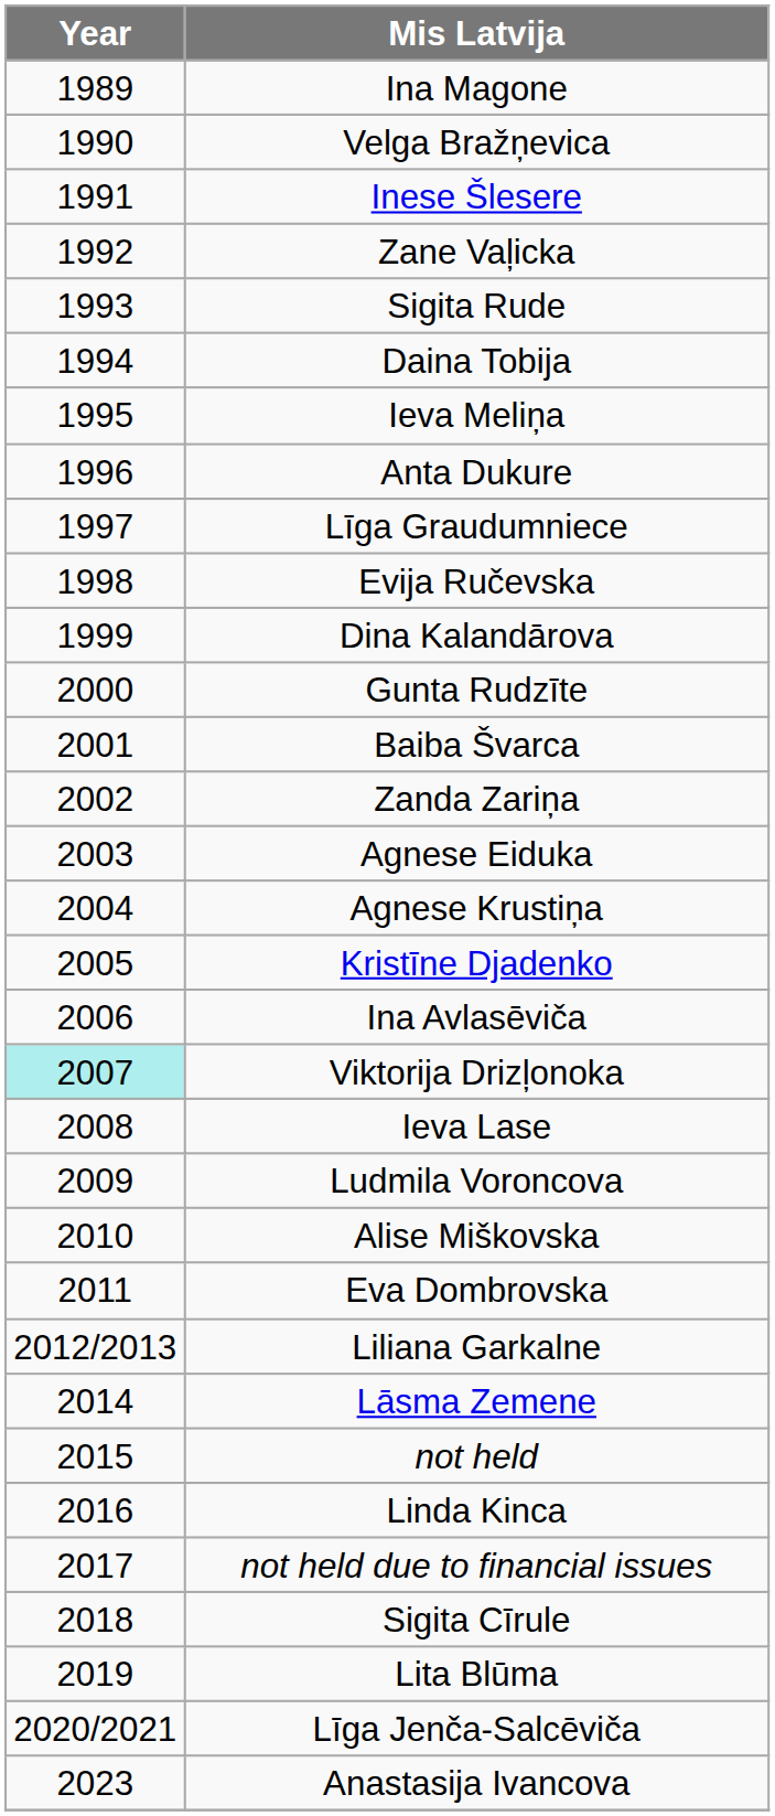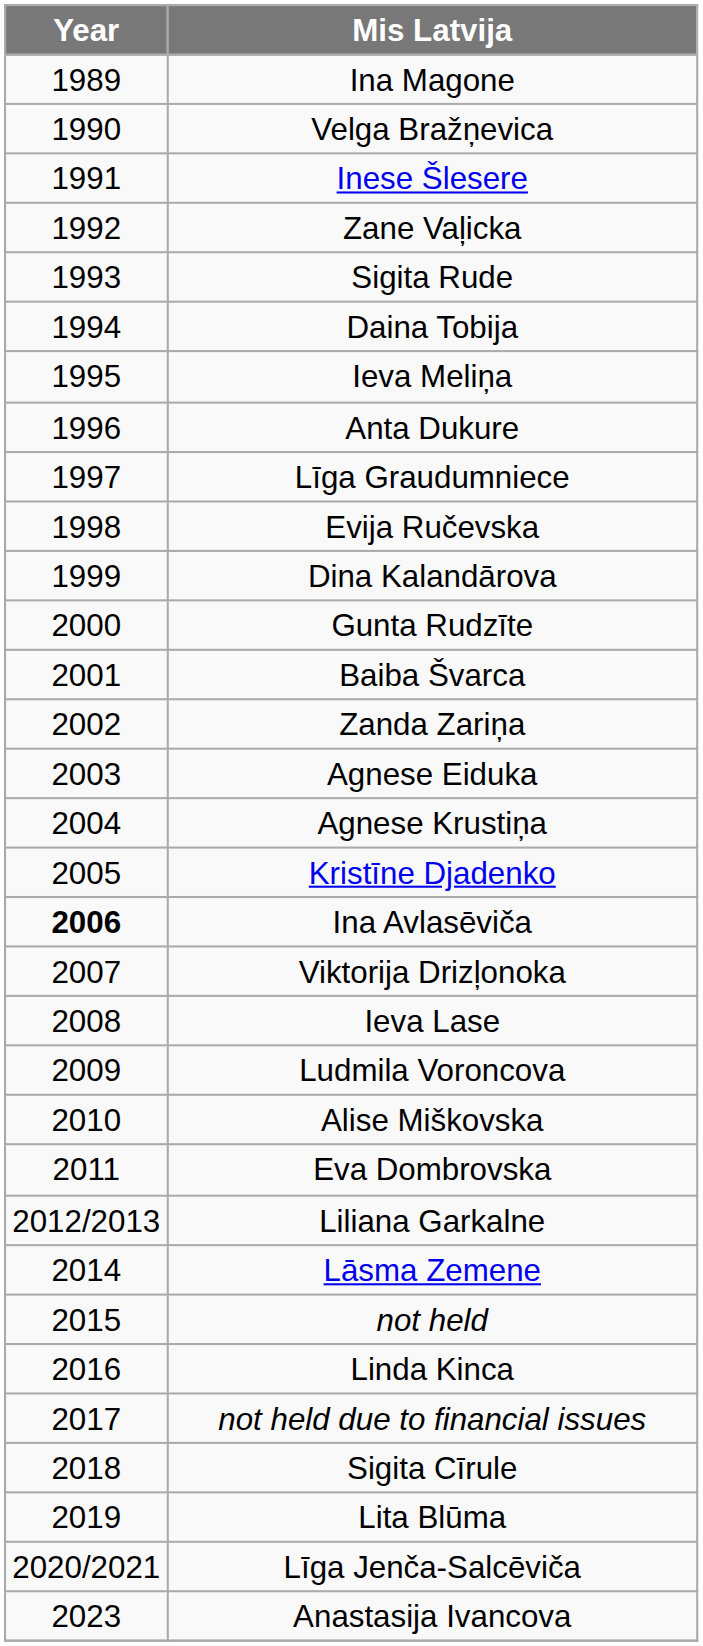Ina Avlasēviča | Year: normal -> bold
Viktorija Drizļonoka | Year: paleturquoise background -> no background
